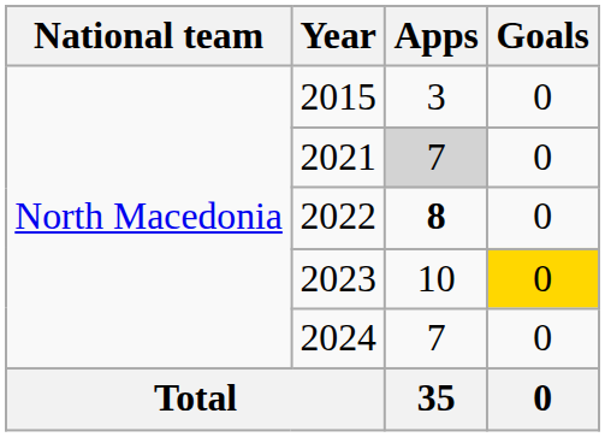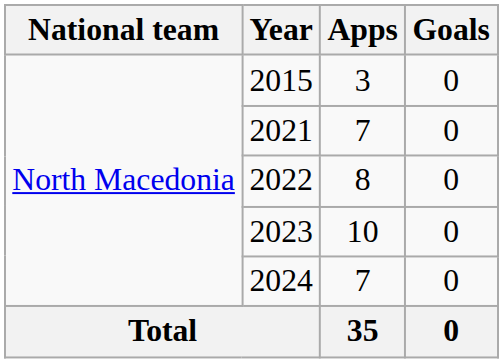2021 | Apps: lightgrey background -> no background
2022 | Apps: bold -> normal
2023 | Goals: gold background -> no background
